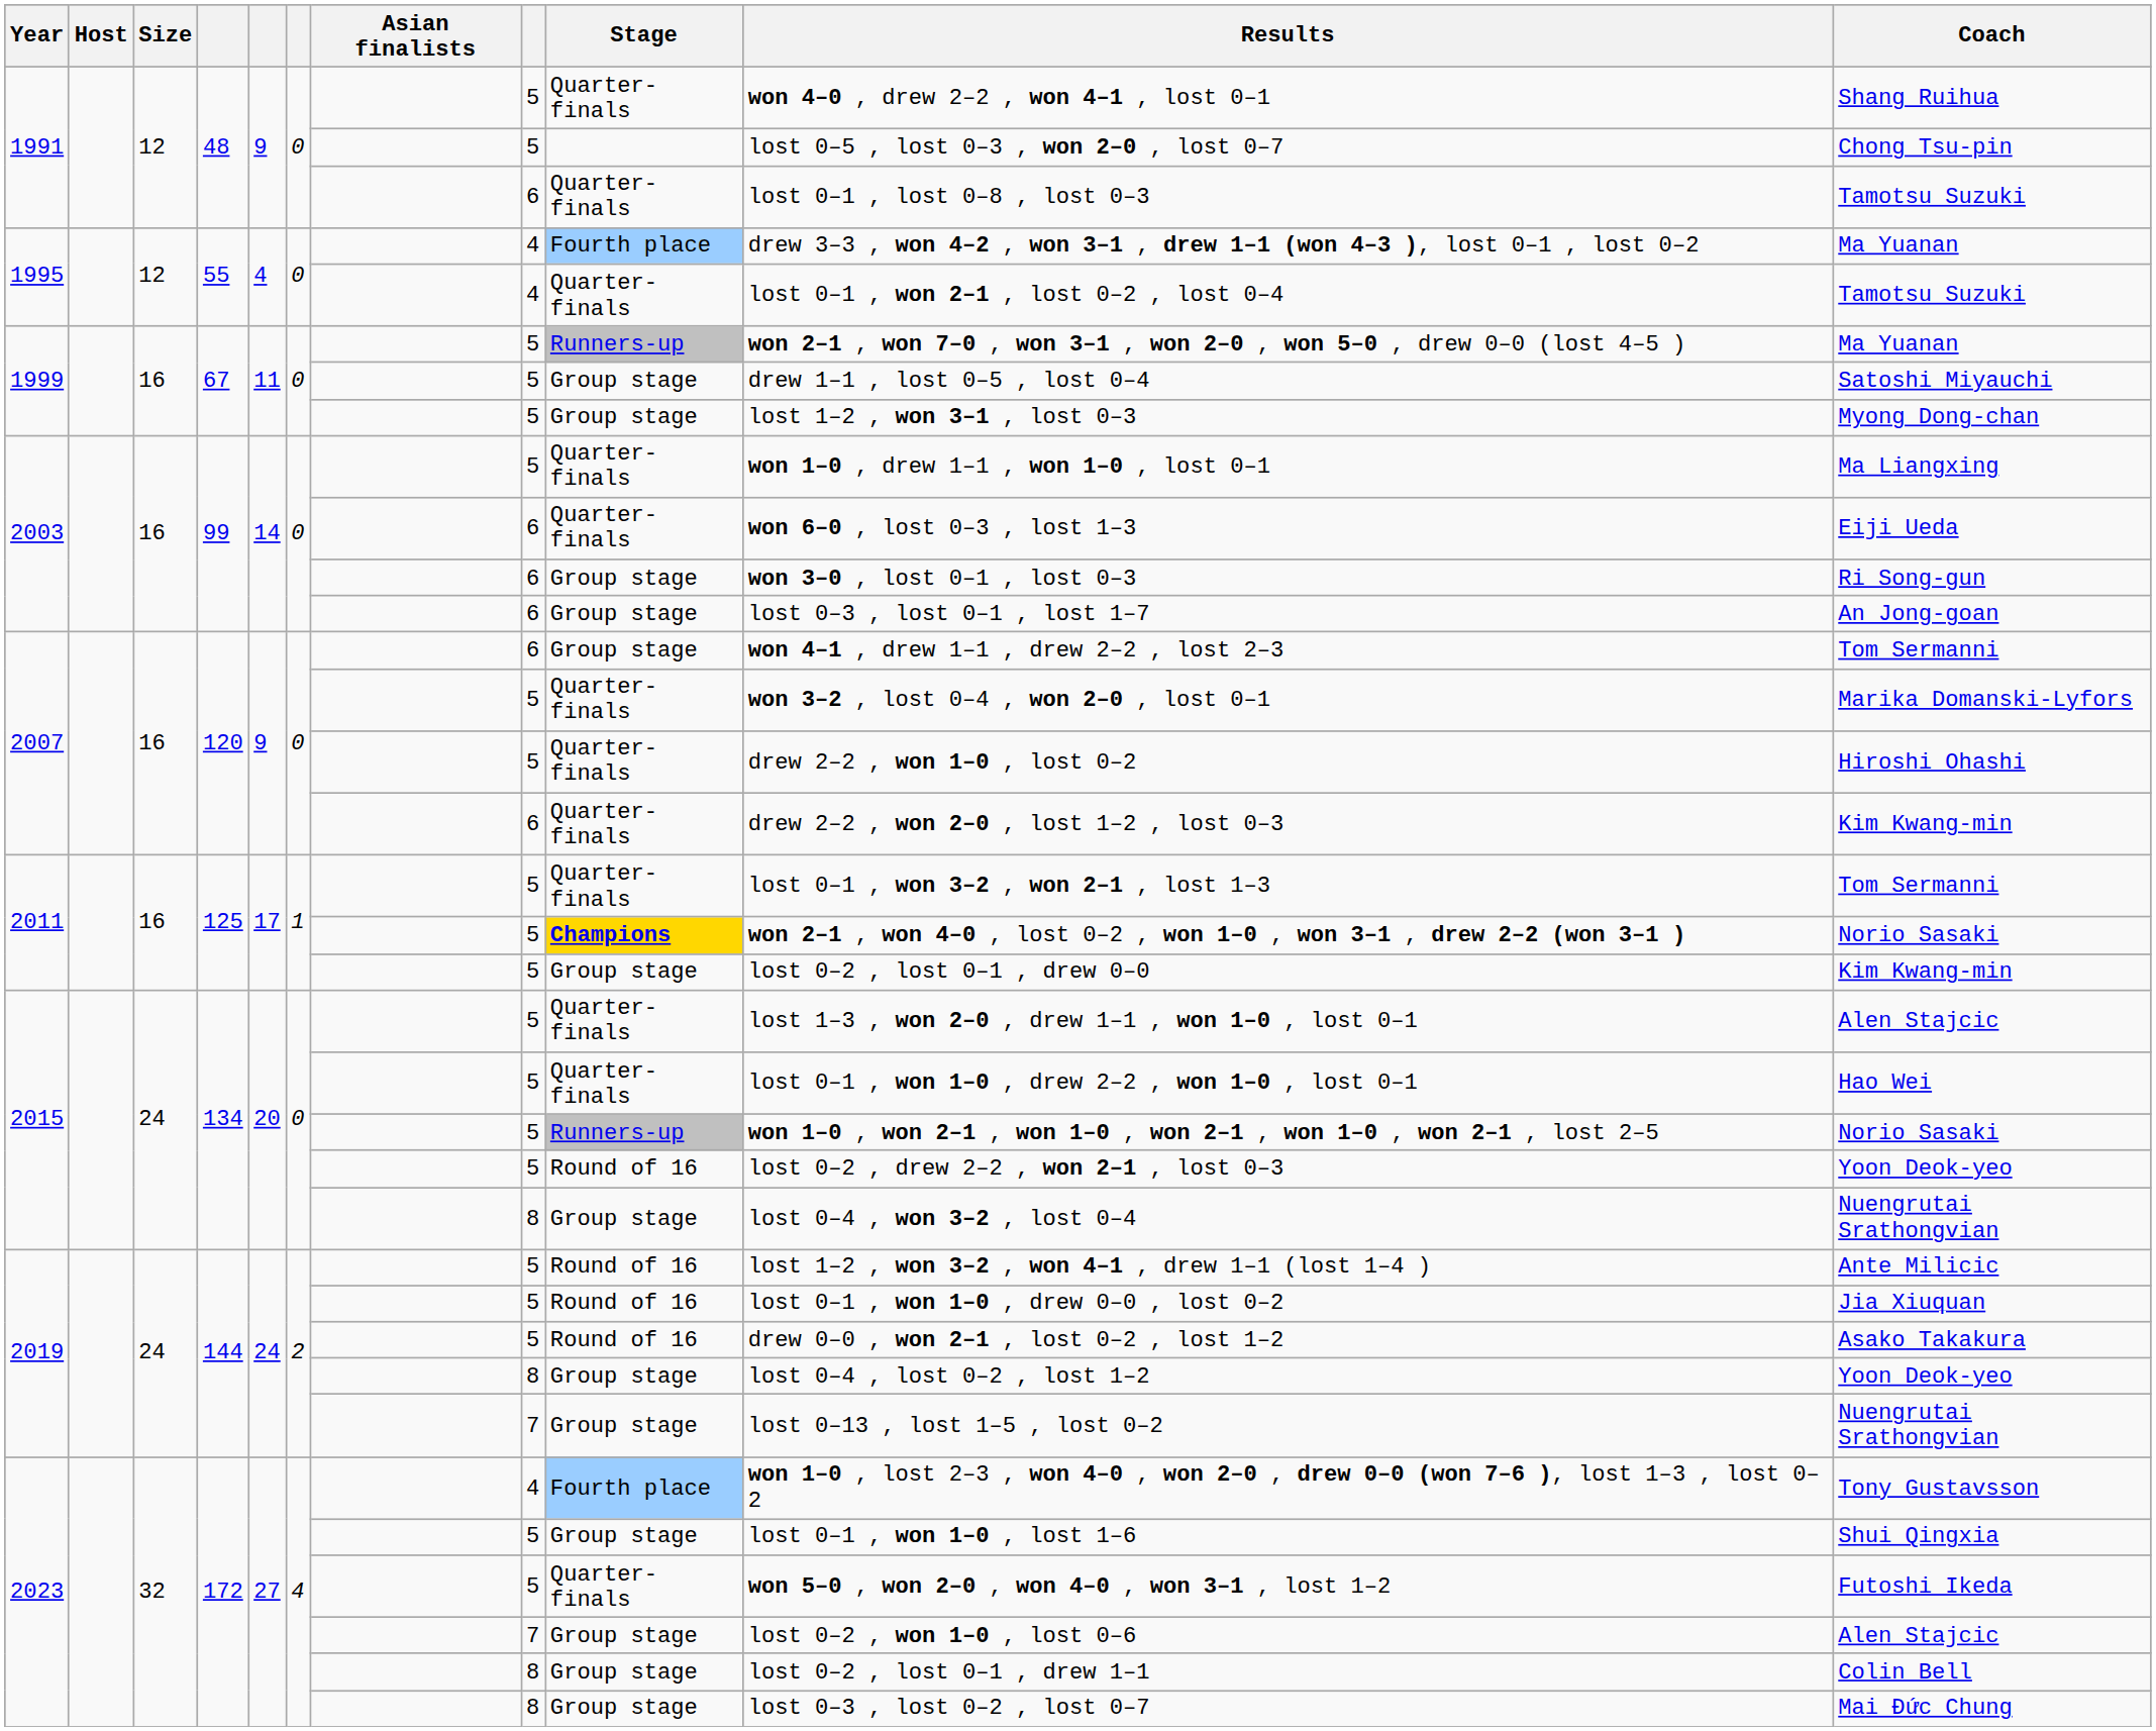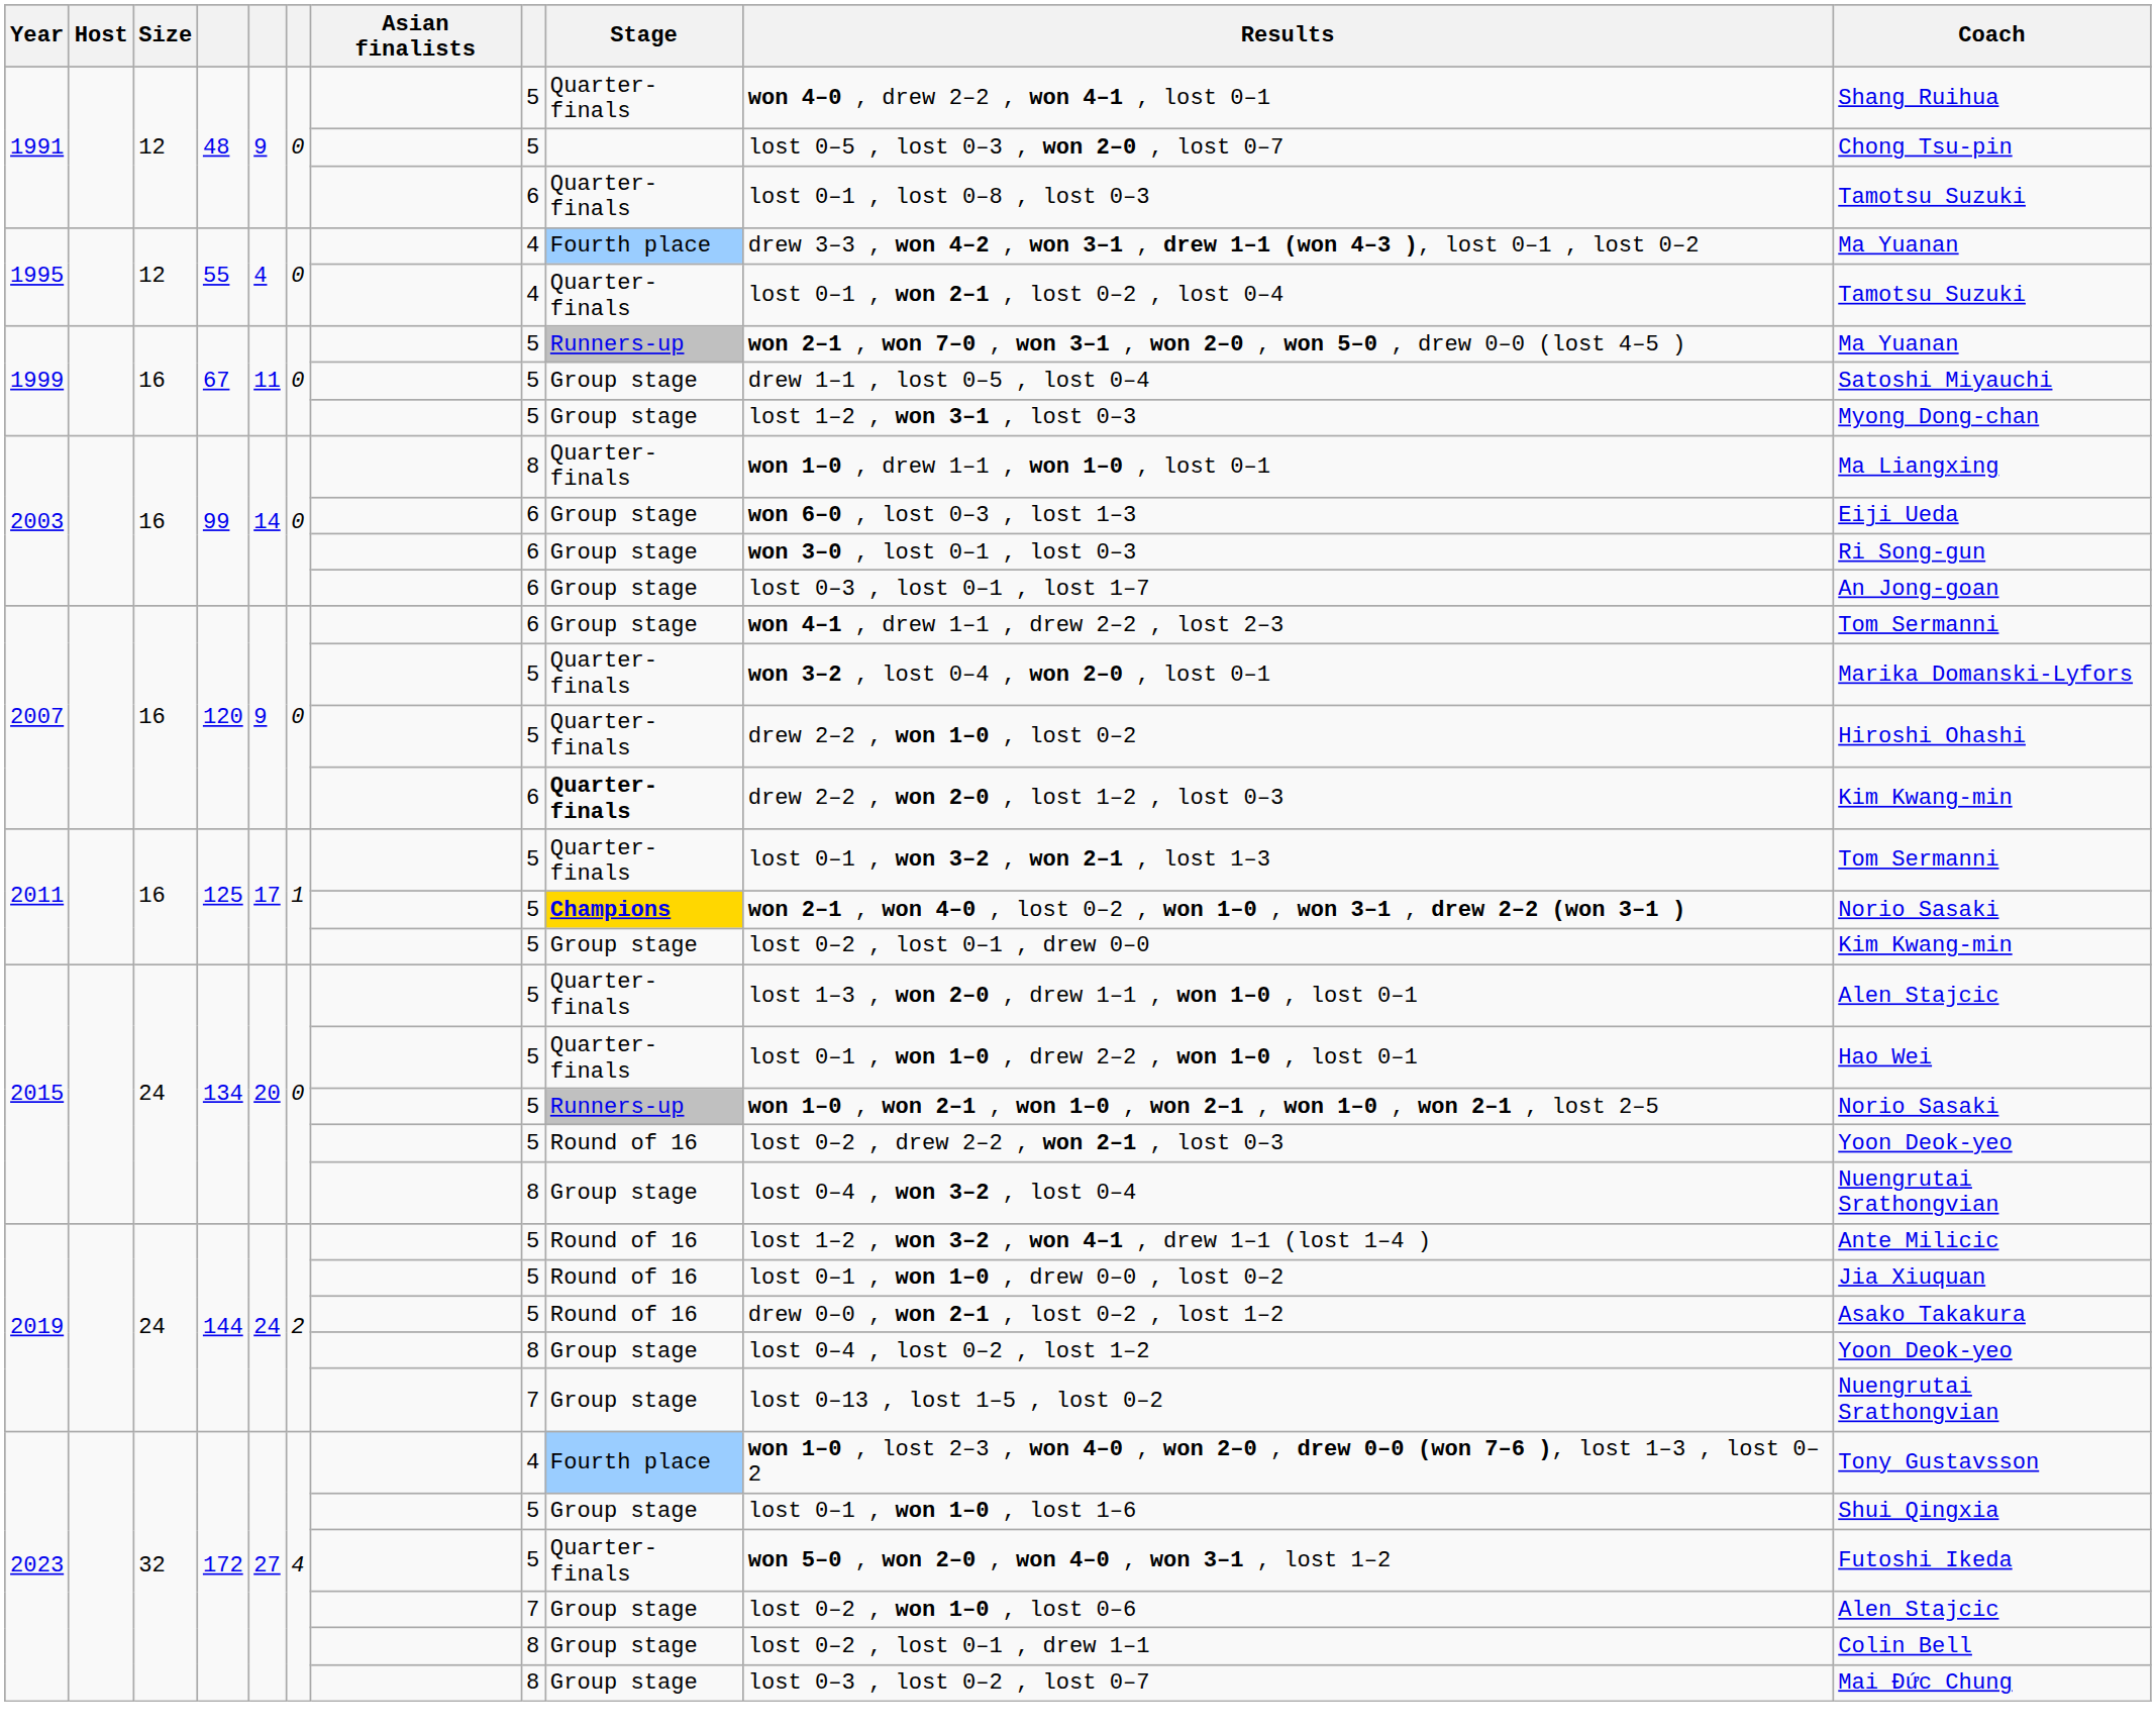row 10 | column 8: 5 -> 8
row 11 | Stage: Quarter-finals -> Group stage
row 17 | Stage: normal -> bold
